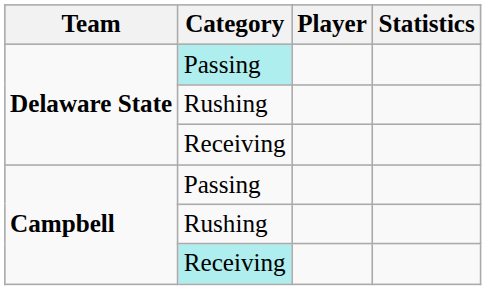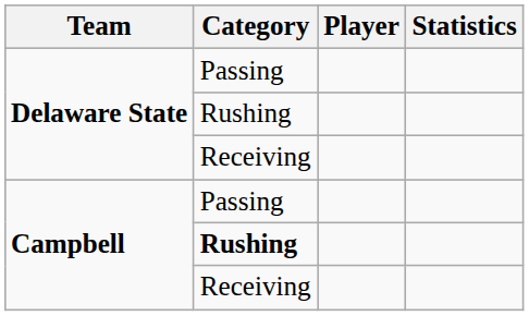Delaware State / Passing | Category: paleturquoise background -> no background
Campbell / Rushing | Category: normal -> bold
Campbell / Receiving | Category: paleturquoise background -> no background
